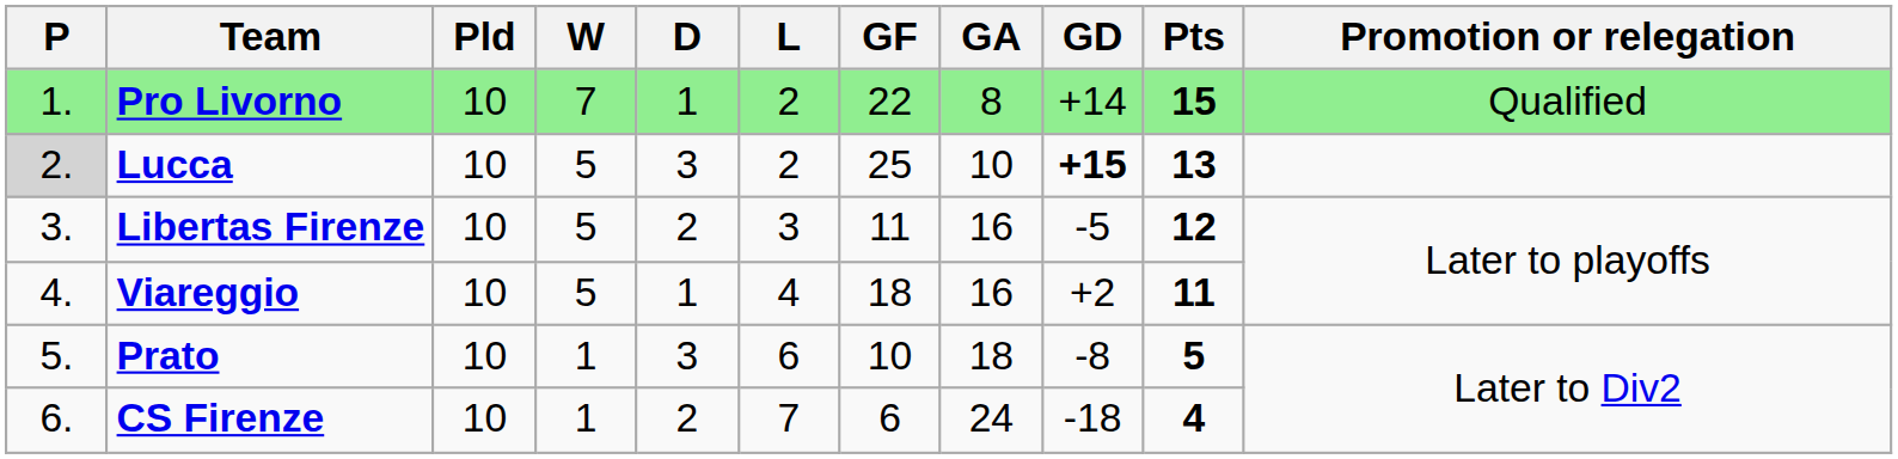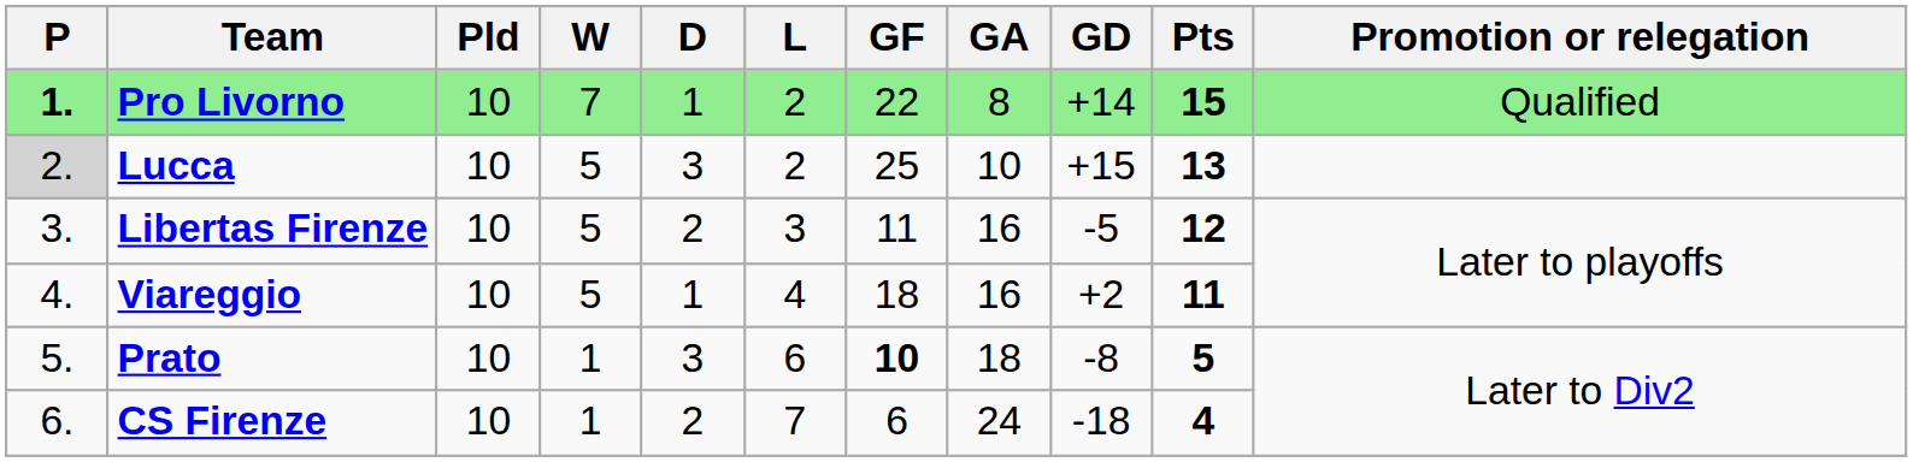Pro Livorno | P: normal -> bold
Lucca | GD: bold -> normal
Prato | GF: normal -> bold
